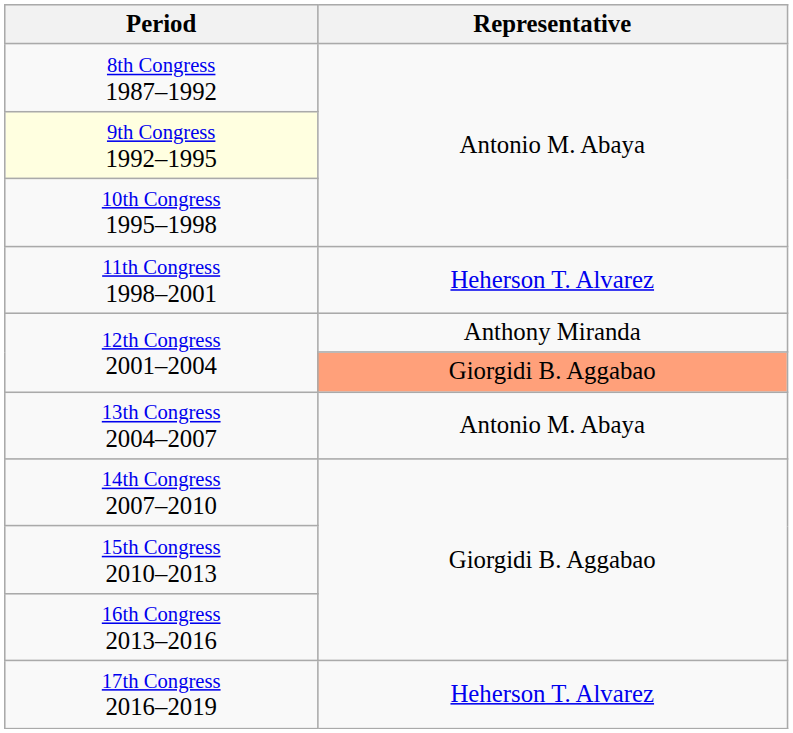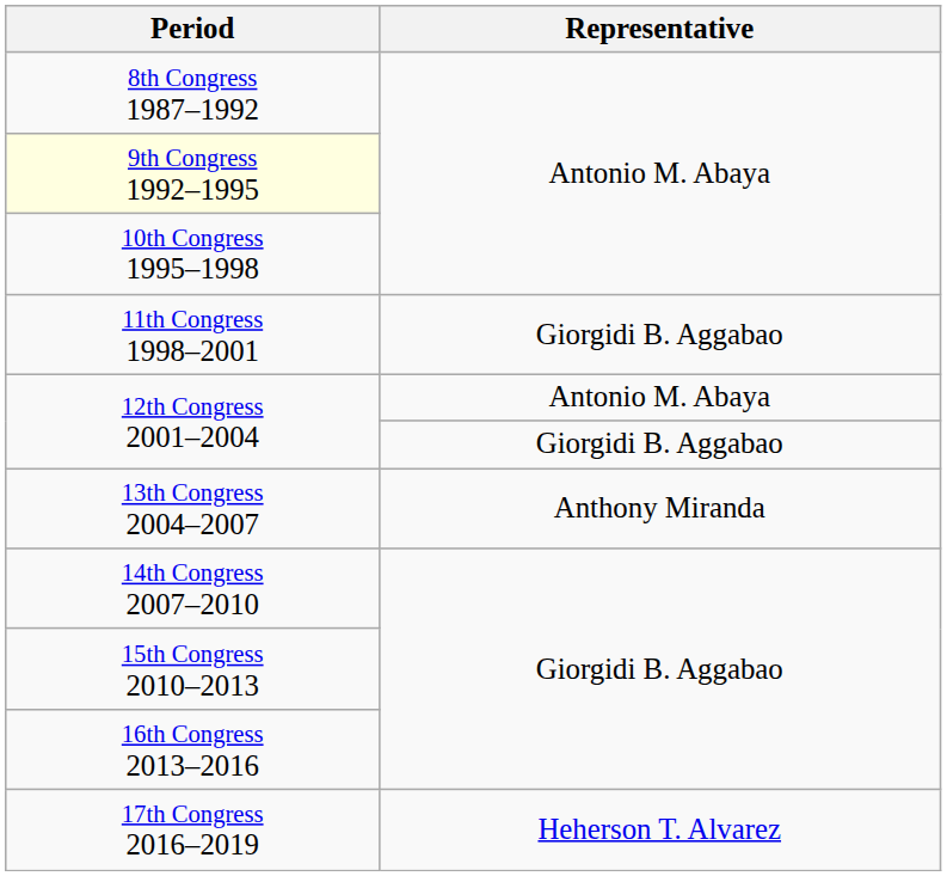row 5 | Representative: Heherson T. Alvarez -> Giorgidi B. Aggabao
row 6 | Representative: Anthony Miranda -> Antonio M. Abaya
row 7 | Representative: lightsalmon background -> no background
row 8 | Representative: Antonio M. Abaya -> Anthony Miranda
